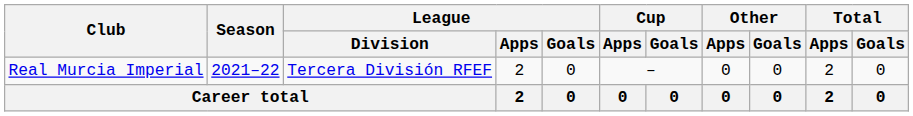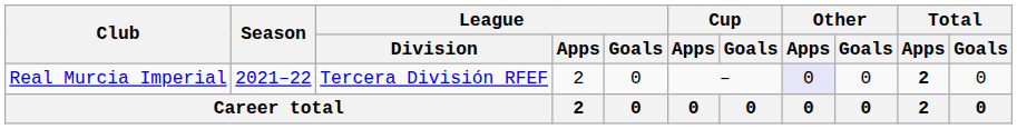Real Murcia Imperial | Other / Apps: no background -> lavender background
Real Murcia Imperial | Total / Apps: normal -> bold
